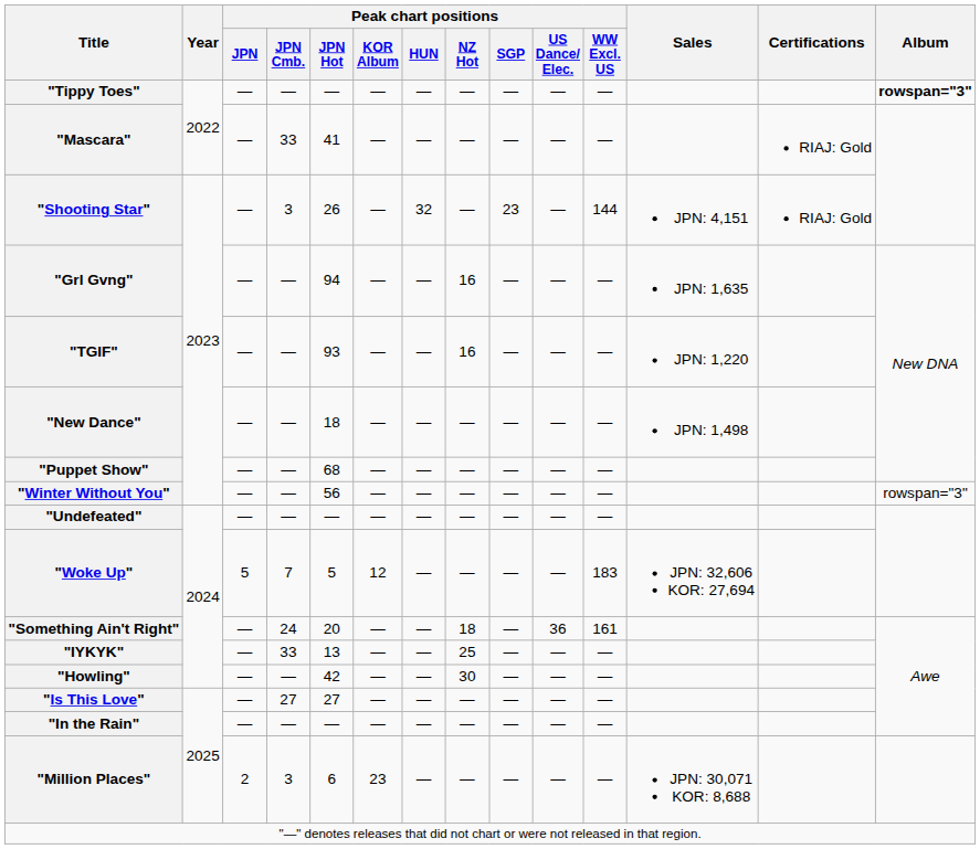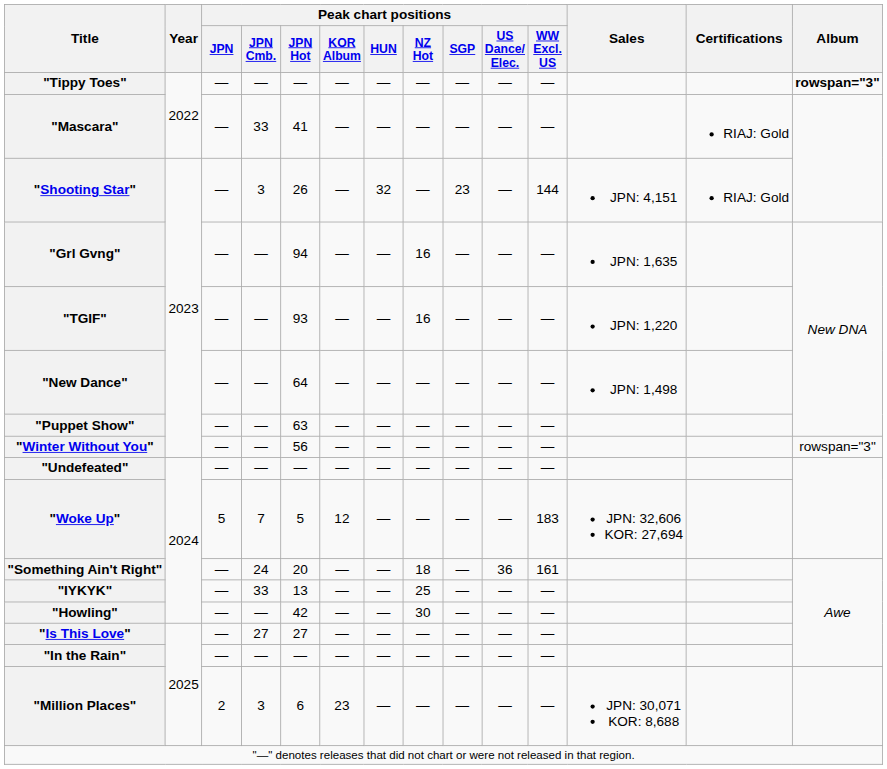"New Dance" | Peak chart positions / JPN Hot: 18 -> 64
"Puppet Show" | Peak chart positions / JPN Hot: 68 -> 63
